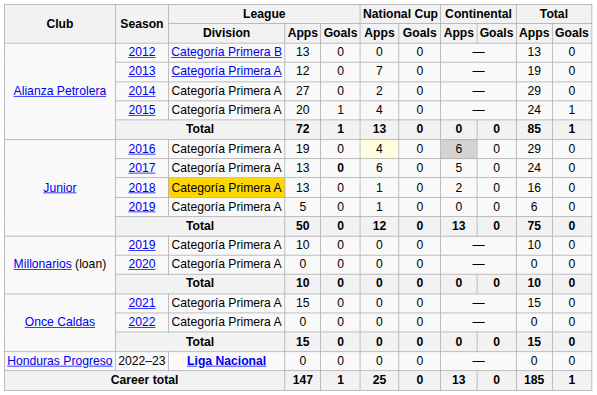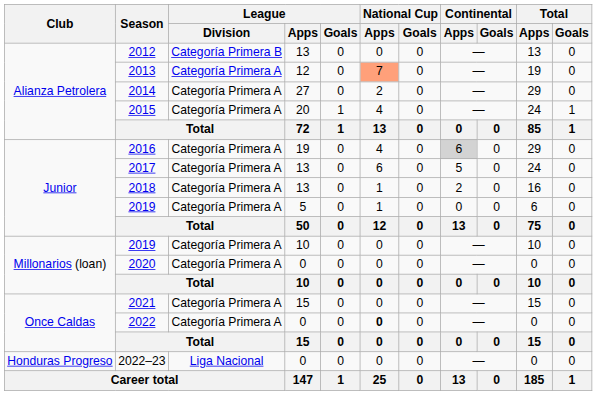2013 | National Cup / Apps: no background -> lightsalmon background
2016 | National Cup / Apps: lightyellow background -> no background
2017 | League / Goals: bold -> normal
2018 | League / Division: gold background -> no background
2022 | National Cup / Apps: normal -> bold
2022–23 | League / Division: bold -> normal
